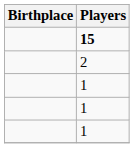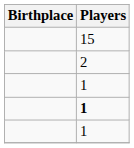row 2 | Players: bold -> normal
row 5 | Players: normal -> bold
